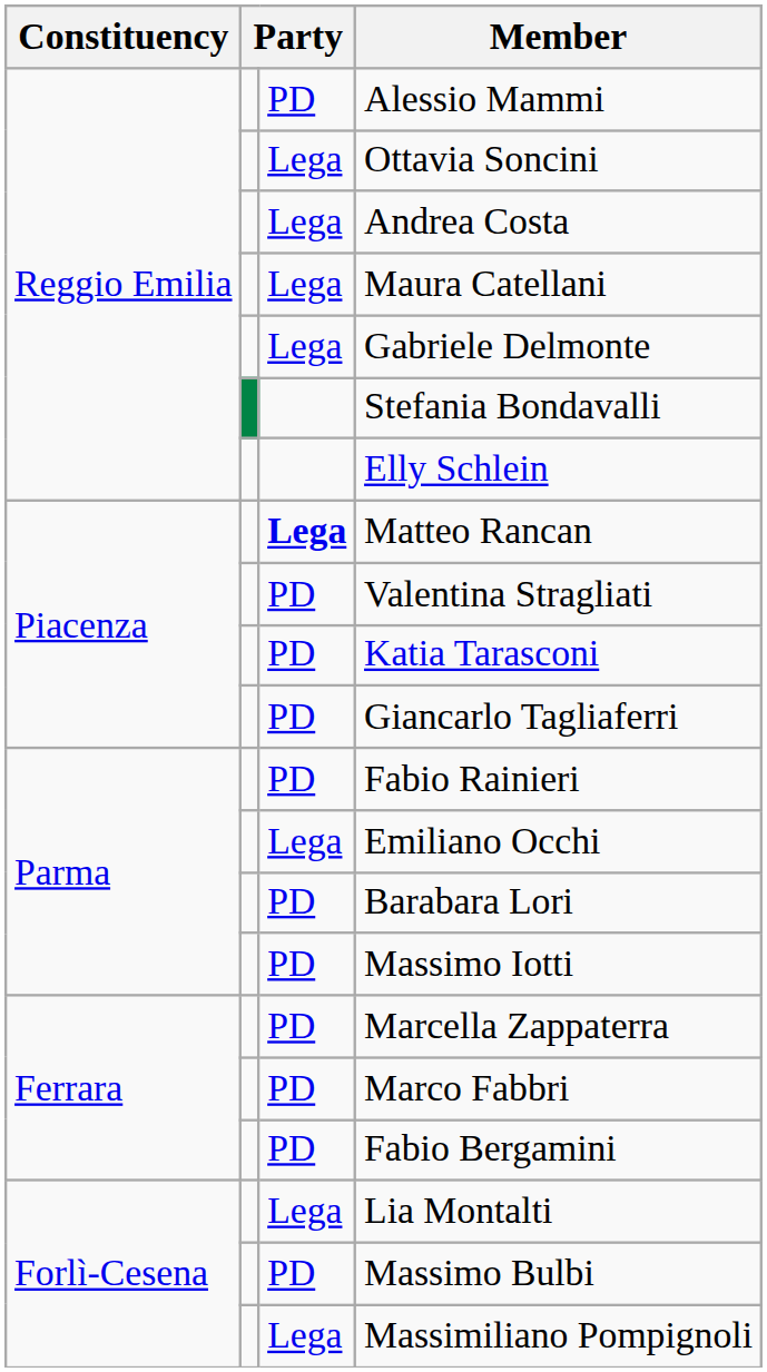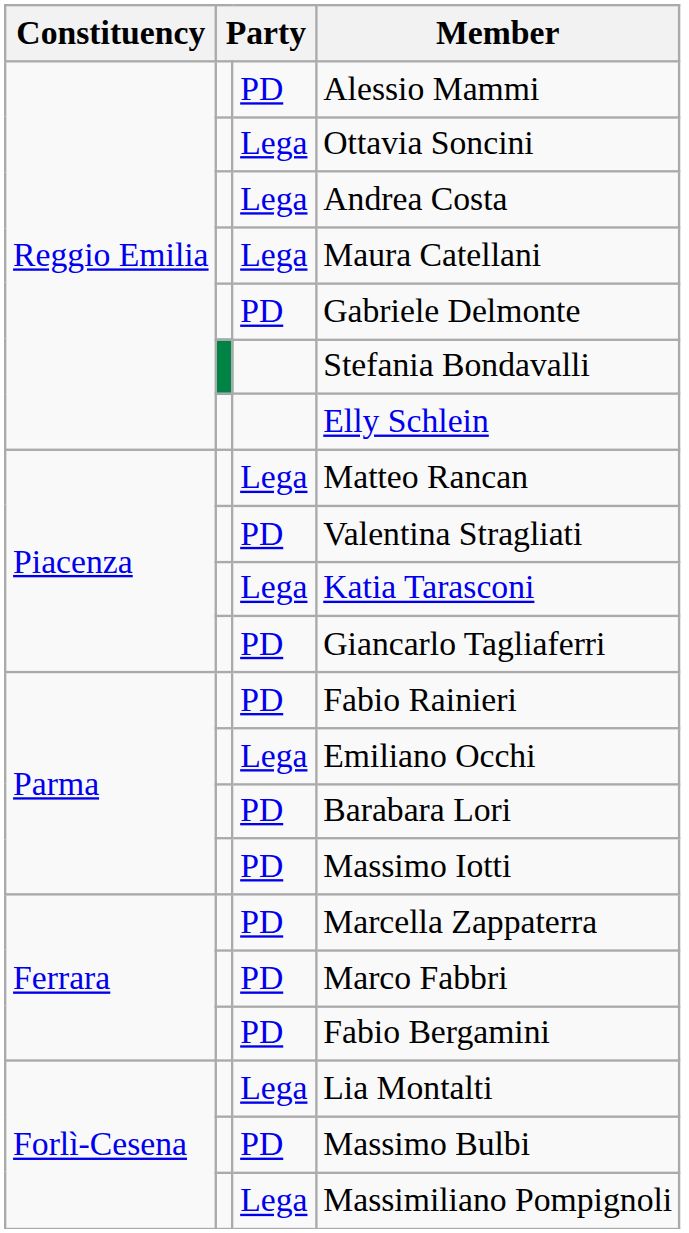Gabriele Delmonte | column 3: Lega -> PD
Matteo Rancan | column 3: bold -> normal
Katia Tarasconi | column 3: PD -> Lega
